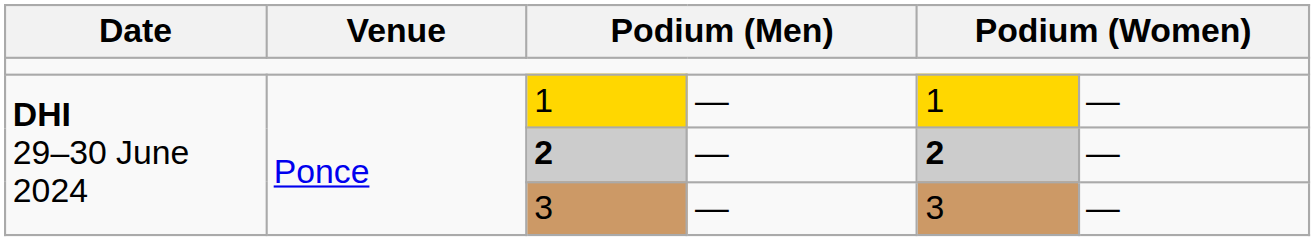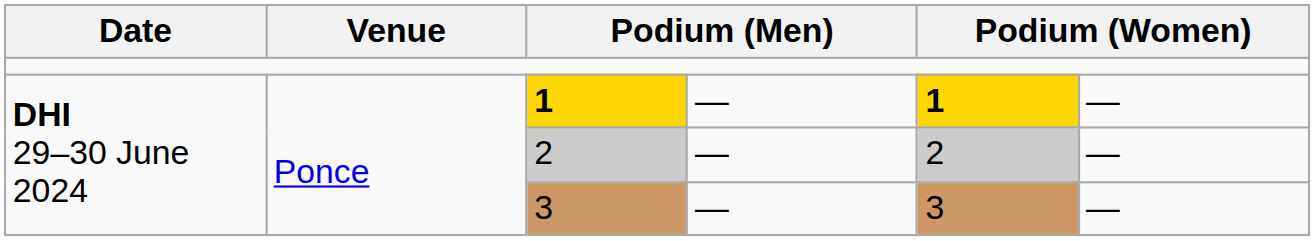row 3 | column 3: normal -> bold
row 3 | column 5: normal -> bold
row 4 | column 3: bold -> normal
row 4 | column 5: bold -> normal
